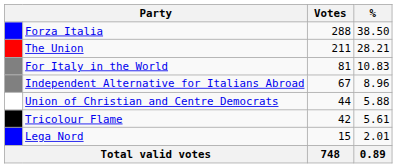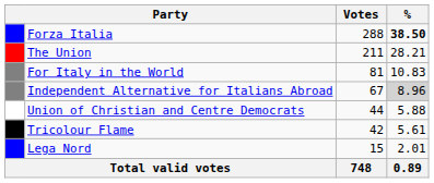Forza Italia | %: normal -> bold
Independent Alternative for Italians Abroad | %: no background -> lightgrey background
